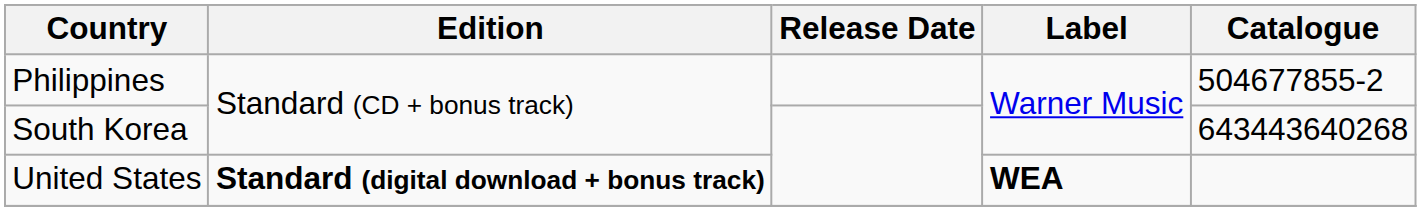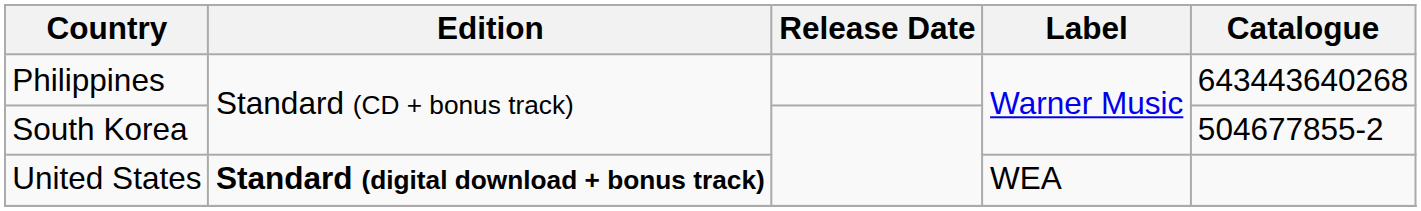Philippines | Catalogue: 504677855-2 -> 643443640268
South Korea | Catalogue: 643443640268 -> 504677855-2
United States | Label: bold -> normal
